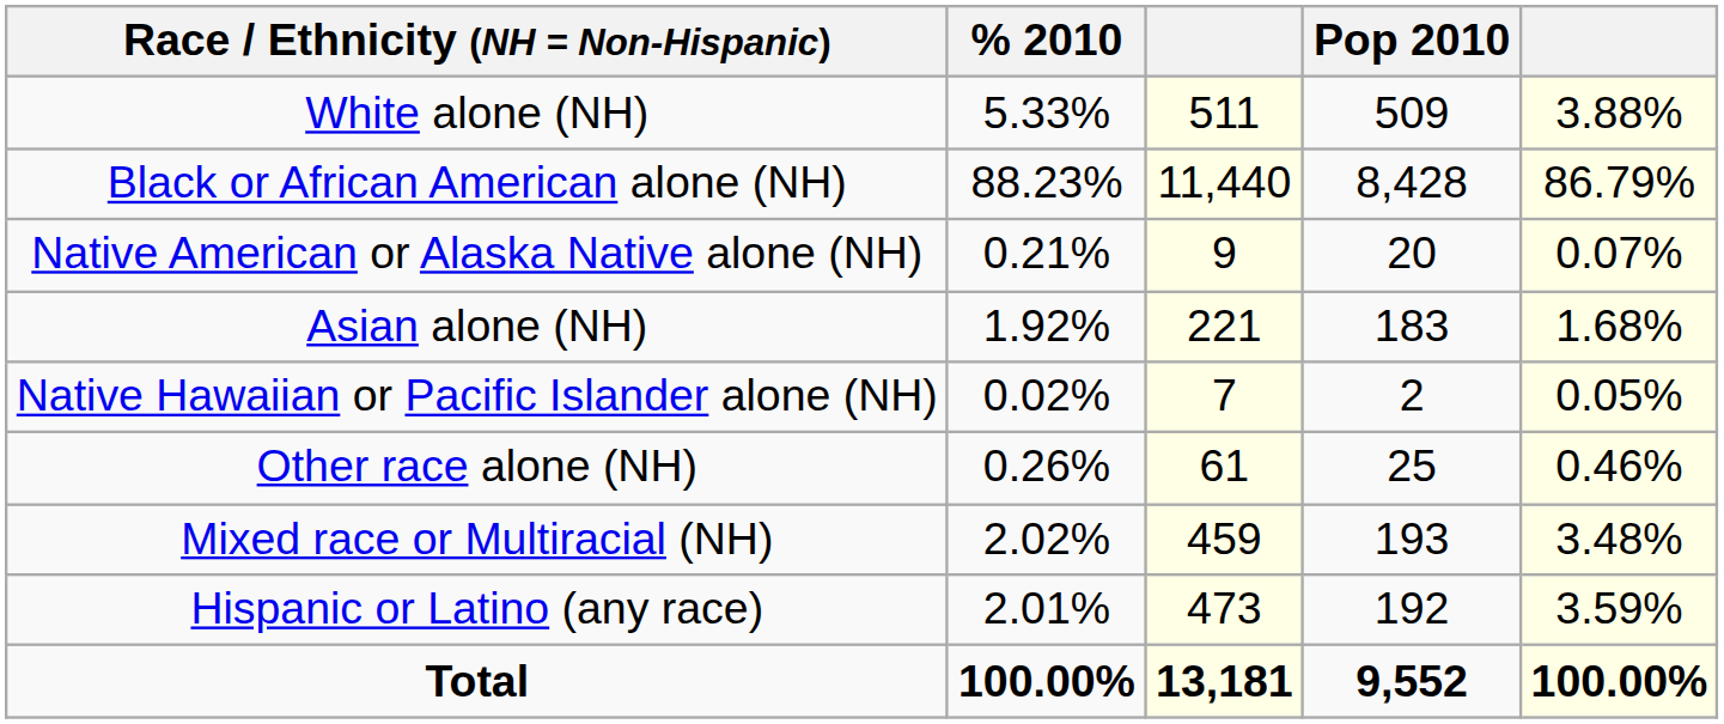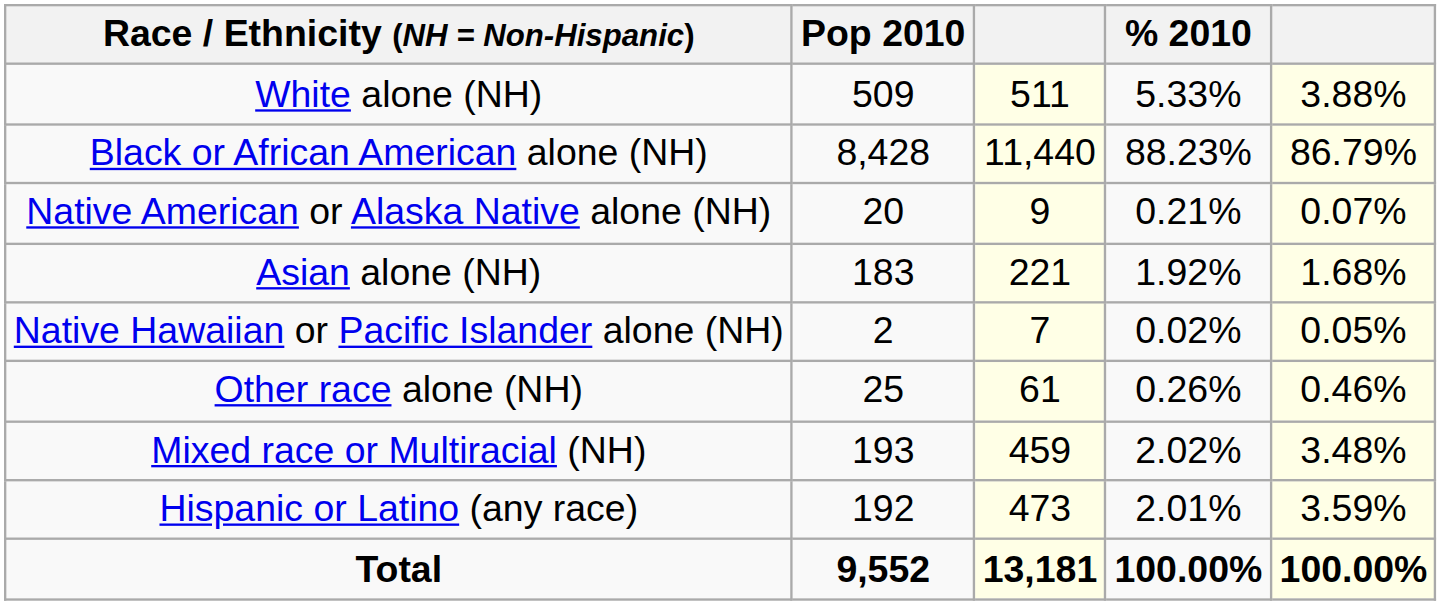columns swapped: Pop 2010 <-> % 2010
